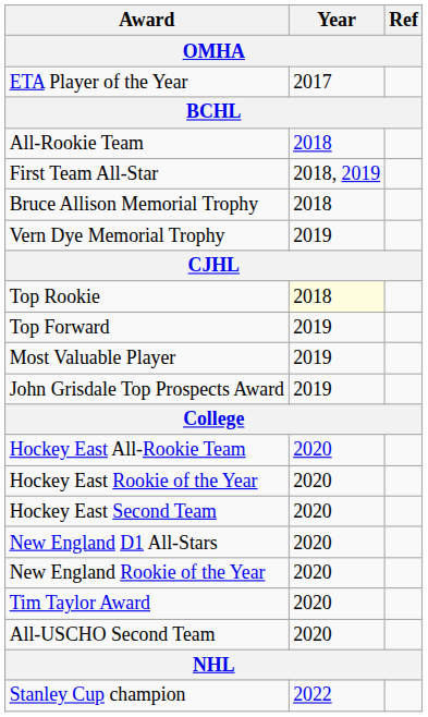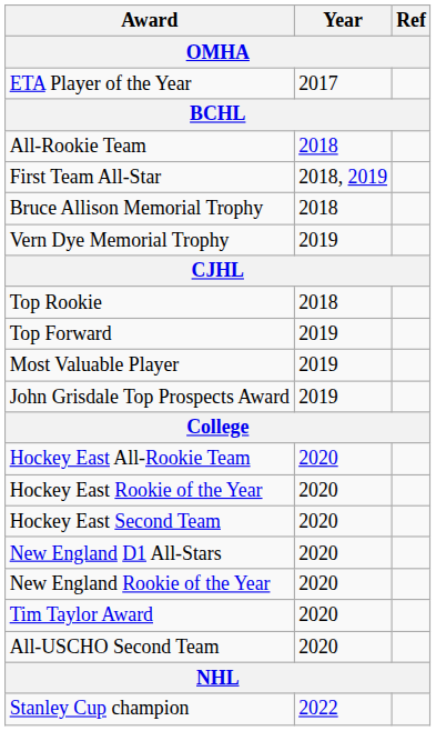Top Rookie | Year: lightyellow background -> no background
